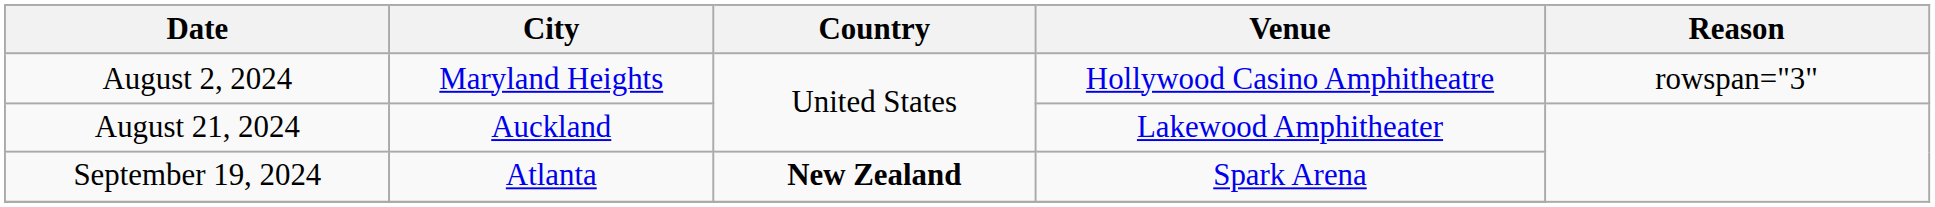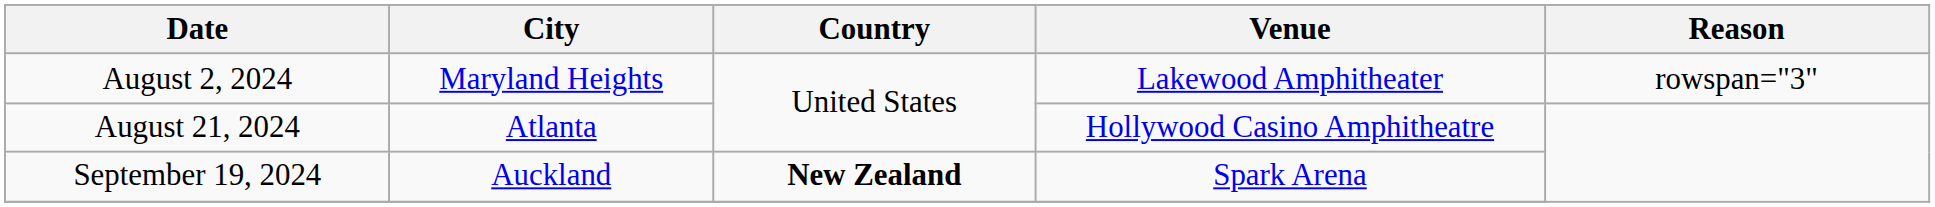August 2, 2024 | Venue: Hollywood Casino Amphitheatre -> Lakewood Amphitheater
August 21, 2024 | City: Auckland -> Atlanta
August 21, 2024 | Venue: Lakewood Amphitheater -> Hollywood Casino Amphitheatre
September 19, 2024 | City: Atlanta -> Auckland
